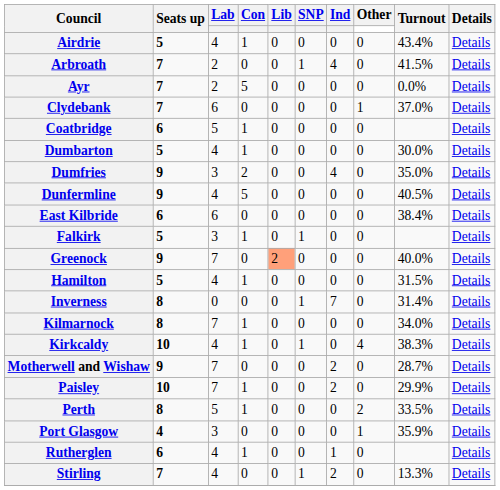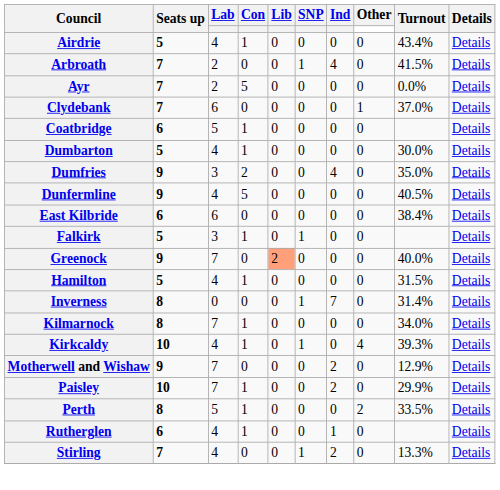Kirkcaldy | Turnout: 38.3% -> 39.3%
Motherwell and Wishaw | Turnout: 28.7% -> 12.9%
- row: Port Glasgow | 4 | 3 | 0 | 0 | 0 | 0 | 1 | 35.9% | Details
